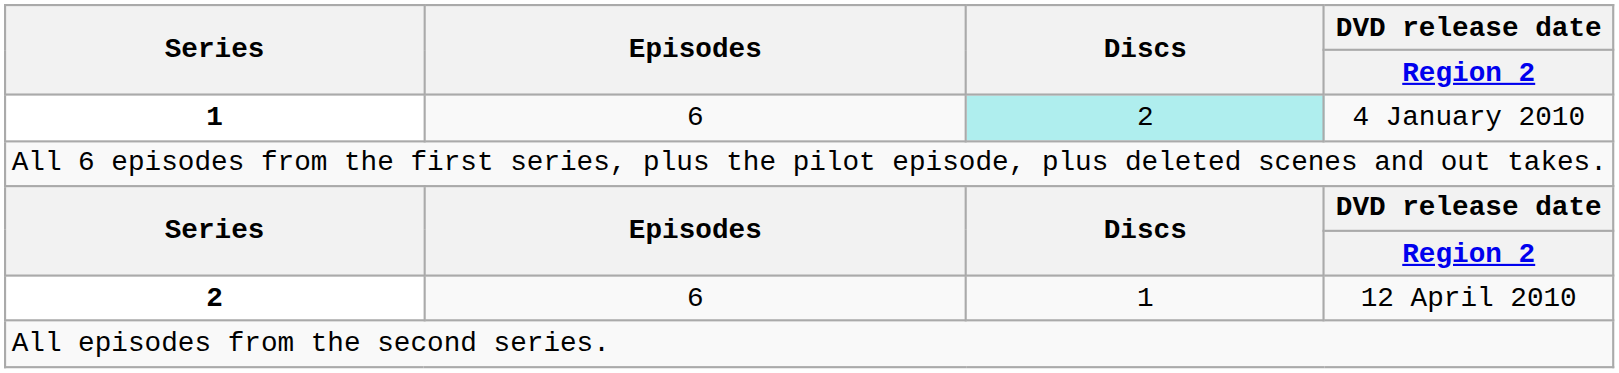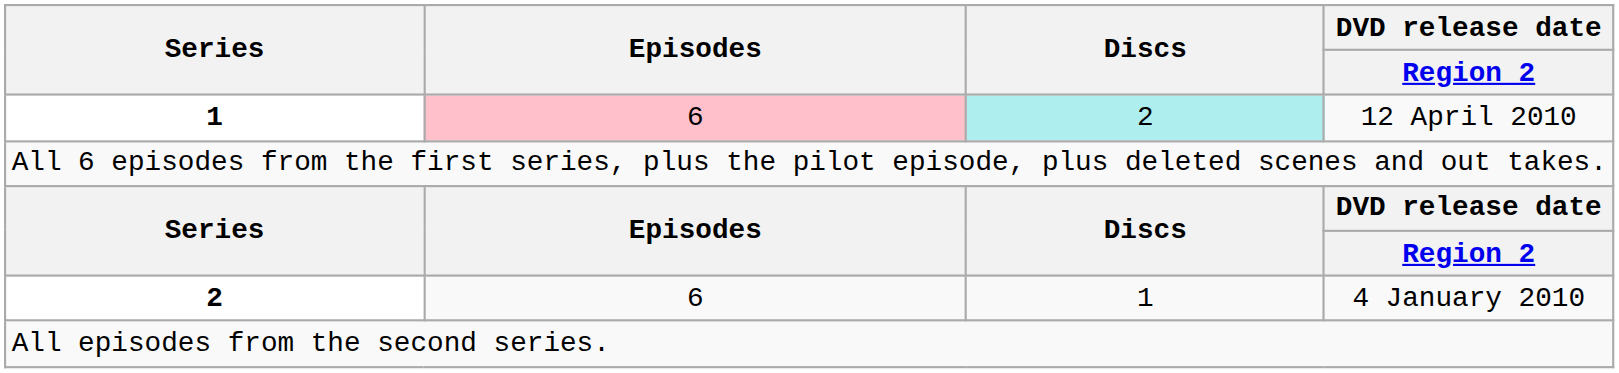row 3 | Episodes: no background -> pink background
row 3 | DVD release date / Region 2: 4 January 2010 -> 12 April 2010
row 7 | DVD release date / Region 2: 12 April 2010 -> 4 January 2010
